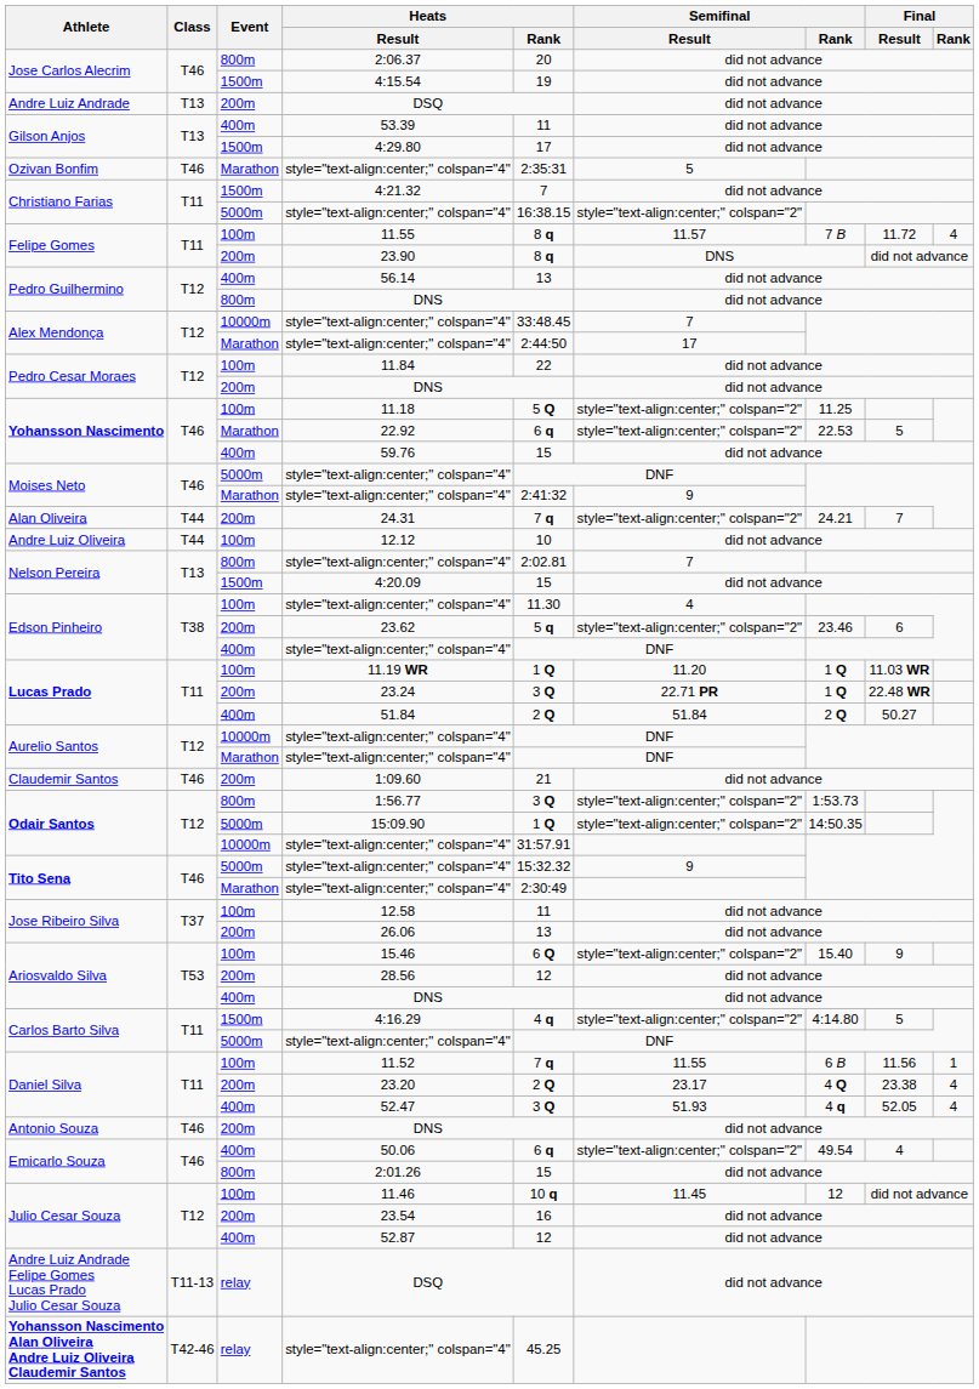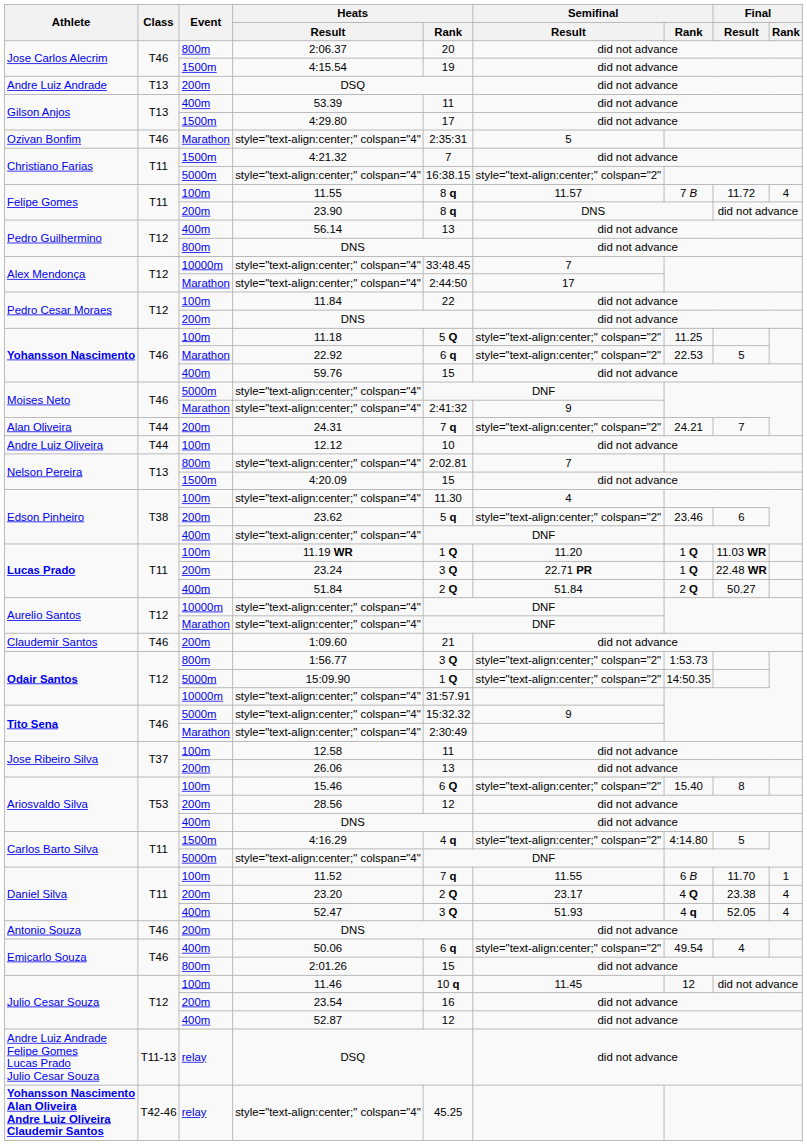15.46 | Final / Result: 9 -> 8
11.52 | Final / Result: 11.56 -> 11.70
